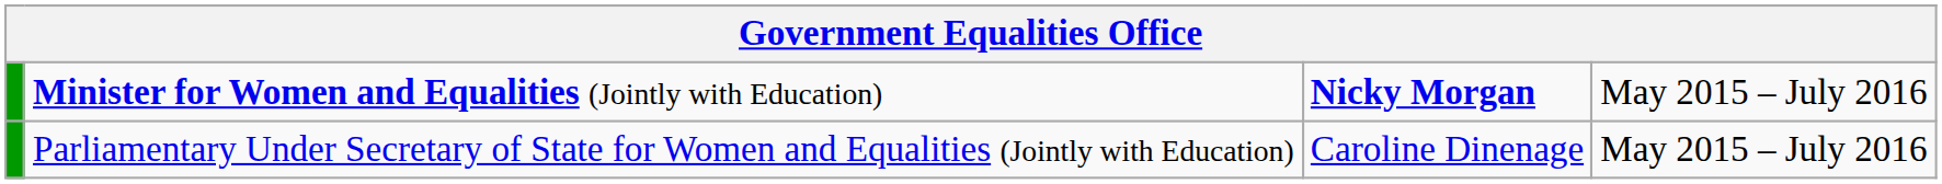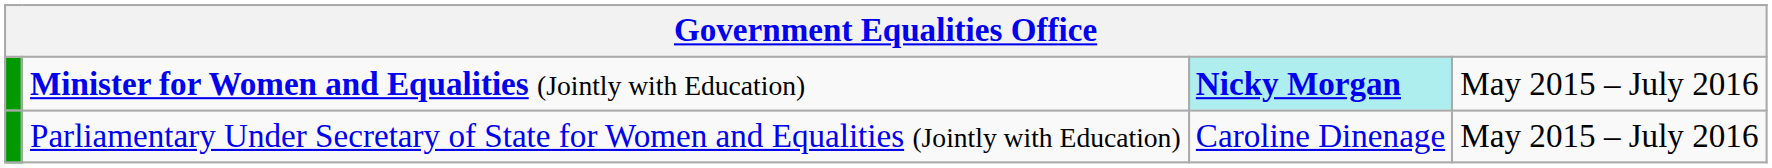Minister for Women and Equalities (Jointly with Education) | column 3: no background -> paleturquoise background
